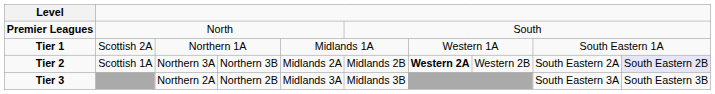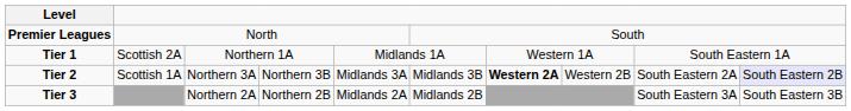Tier 2 | column 5: Midlands 2A -> Midlands 3A
Tier 2 | column 6: Midlands 2B -> Midlands 3B
Tier 3 | column 5: Midlands 3A -> Midlands 2A
Tier 3 | column 6: Midlands 3B -> Midlands 2B
